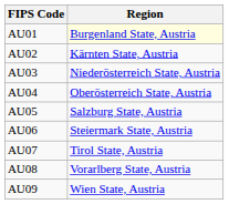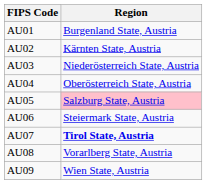AU01 | Region: lightyellow background -> no background
AU05 | Region: no background -> pink background
AU07 | Region: normal -> bold
